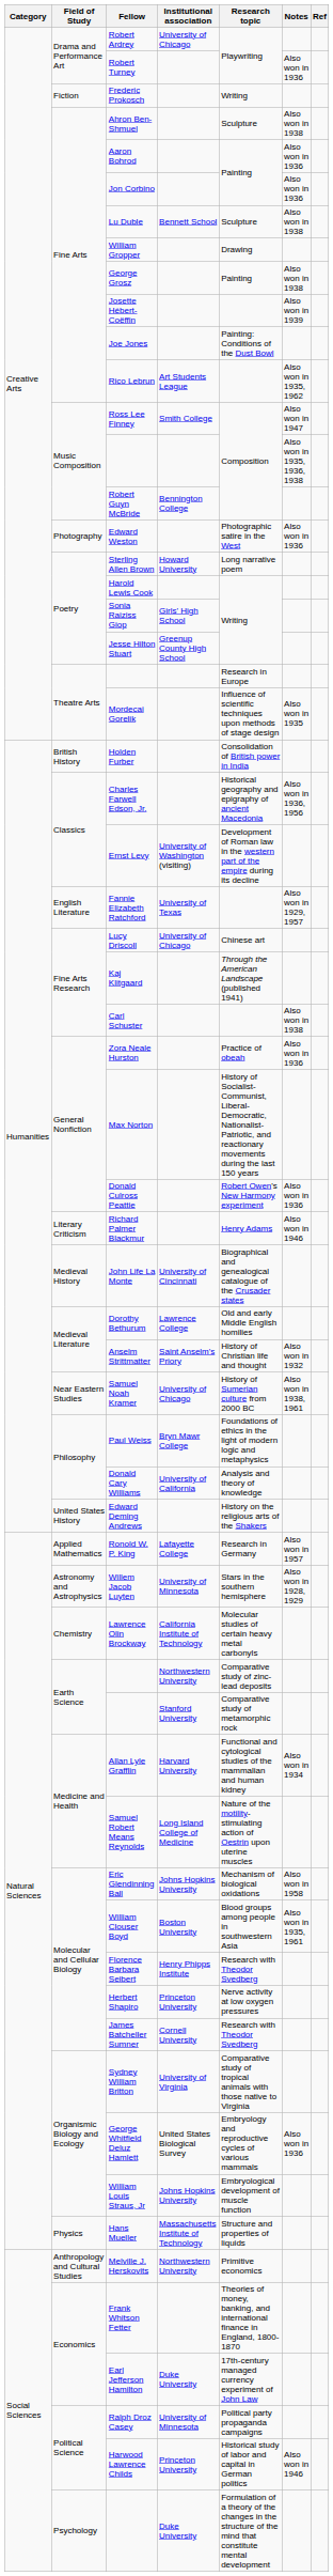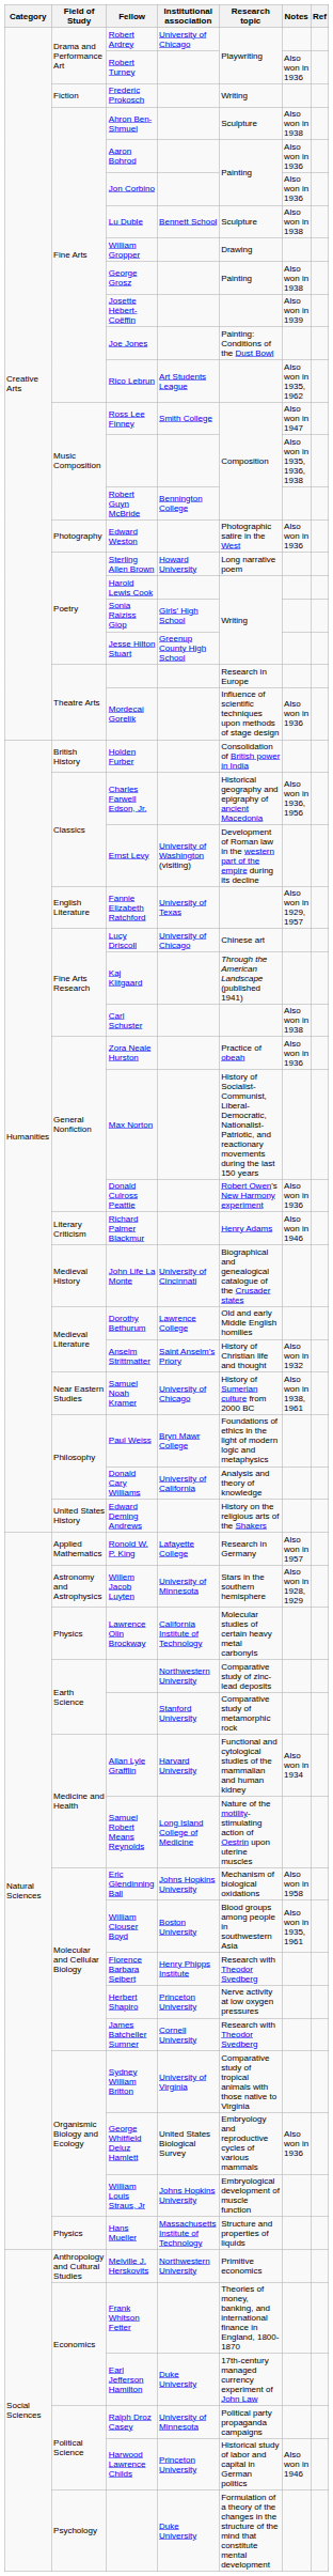Mordecai Gorelik | Notes: Also won in 1935 -> Also won in 1936
Lawrence Olin Brockway | Field of Study: Chemistry -> Physics
